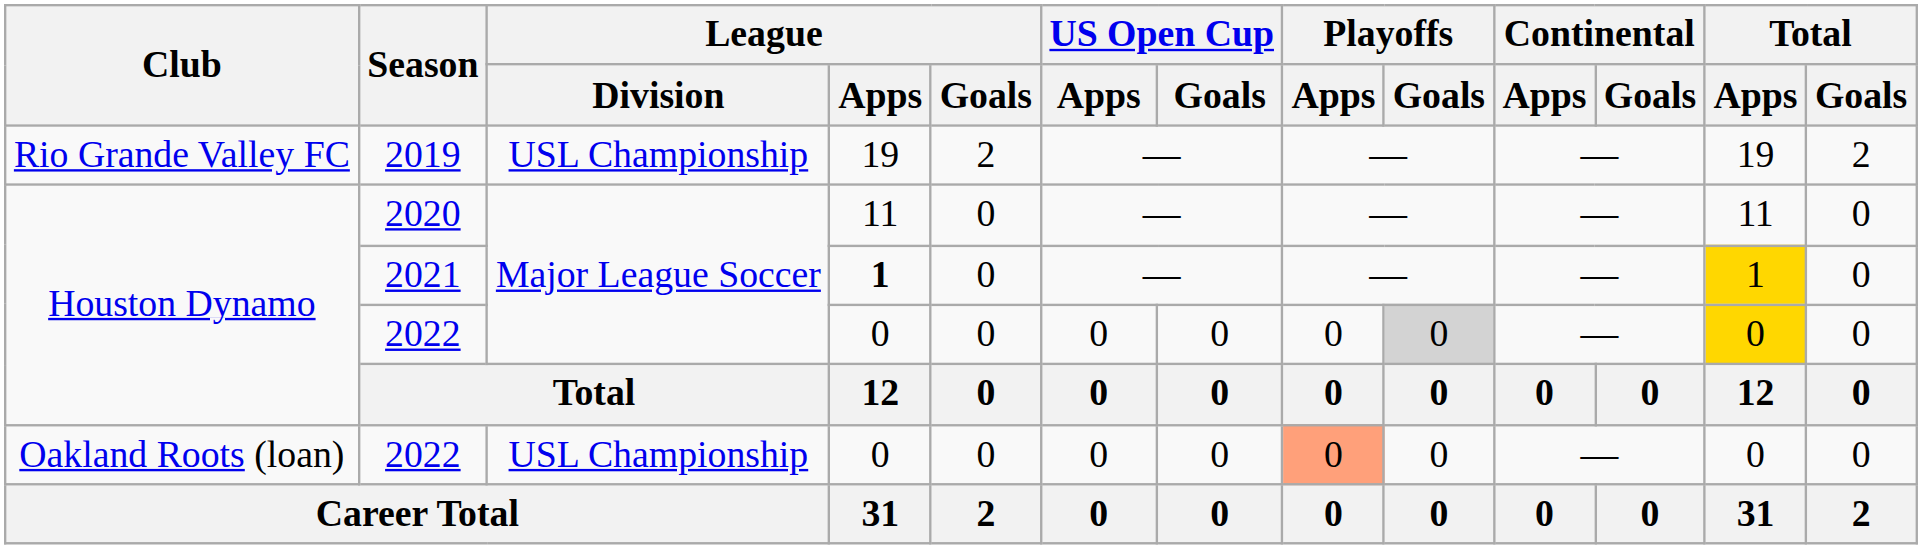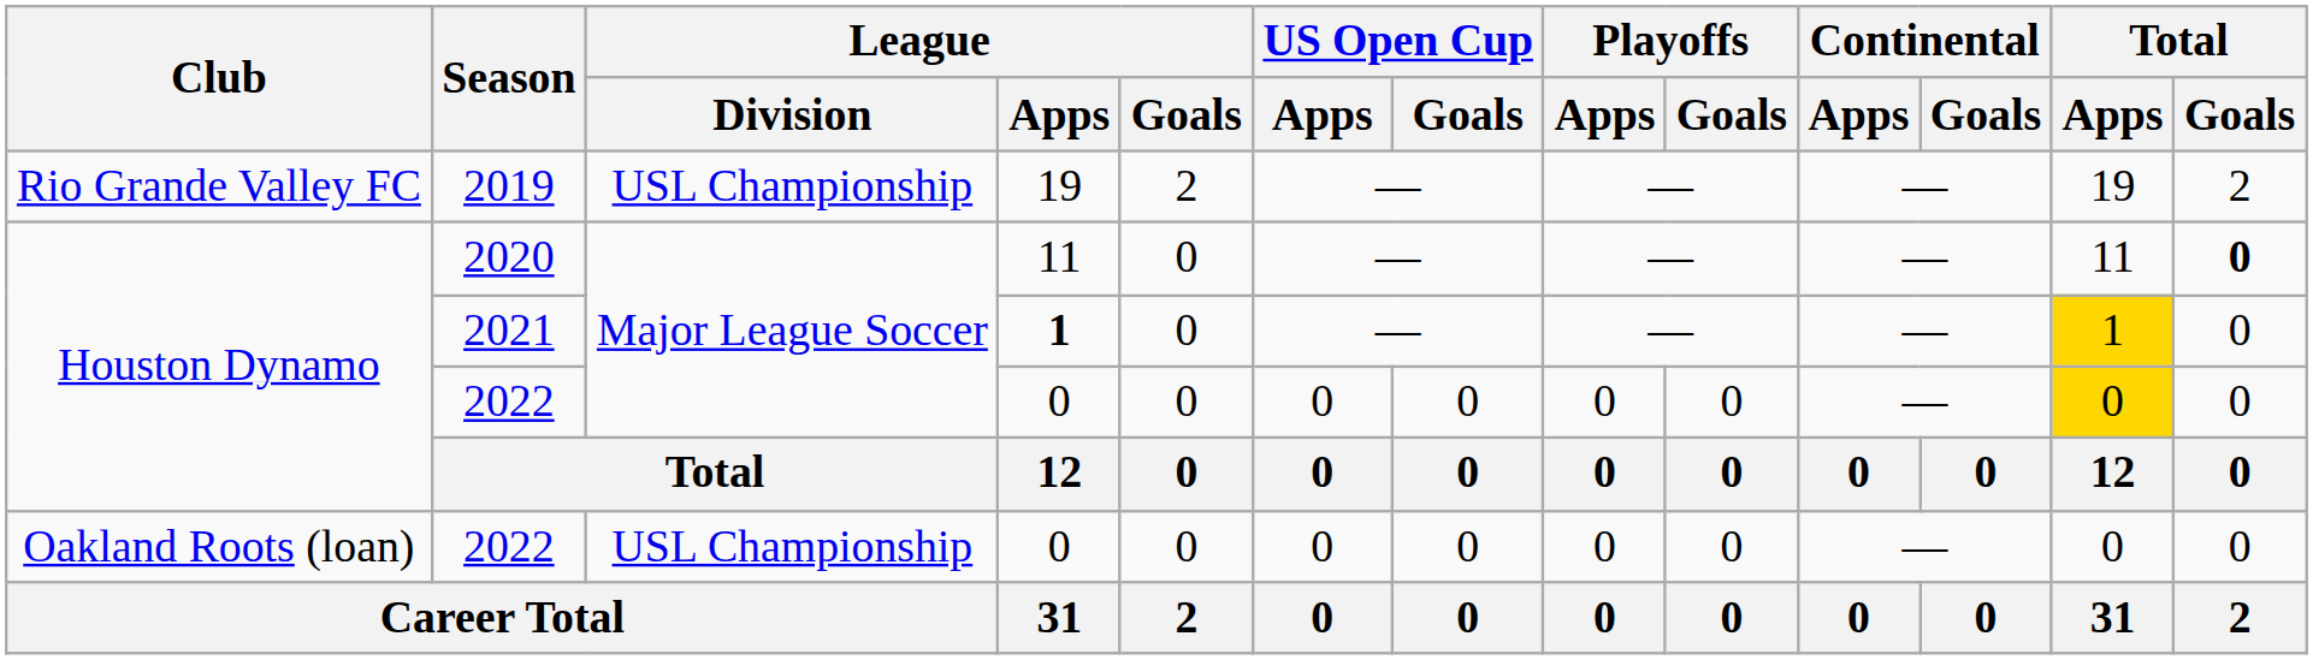2020 | Total / Goals: normal -> bold
Houston Dynamo / 2022 | Playoffs / Goals: lightgrey background -> no background
Oakland Roots (loan) / 2022 | Playoffs / Apps: lightsalmon background -> no background
